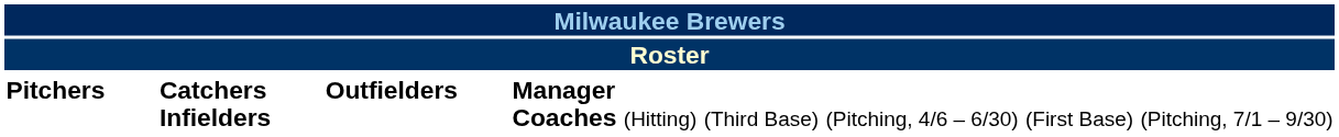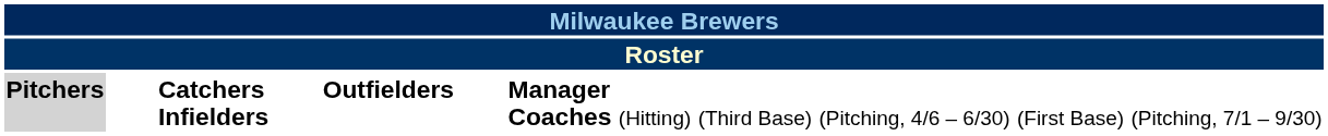Pitchers | column 1: no background -> lightgrey background
